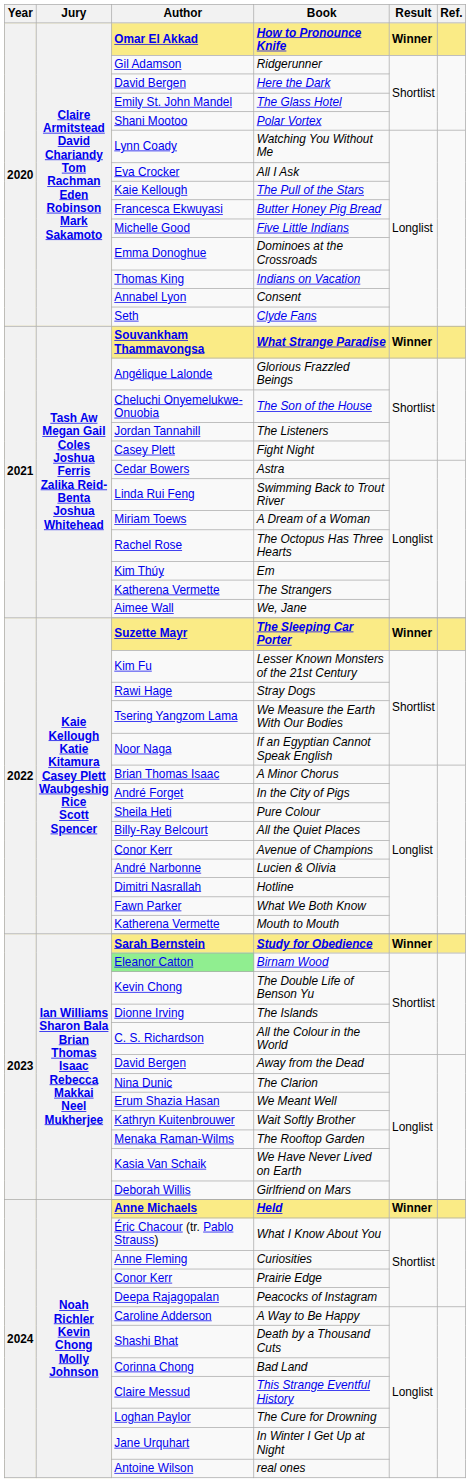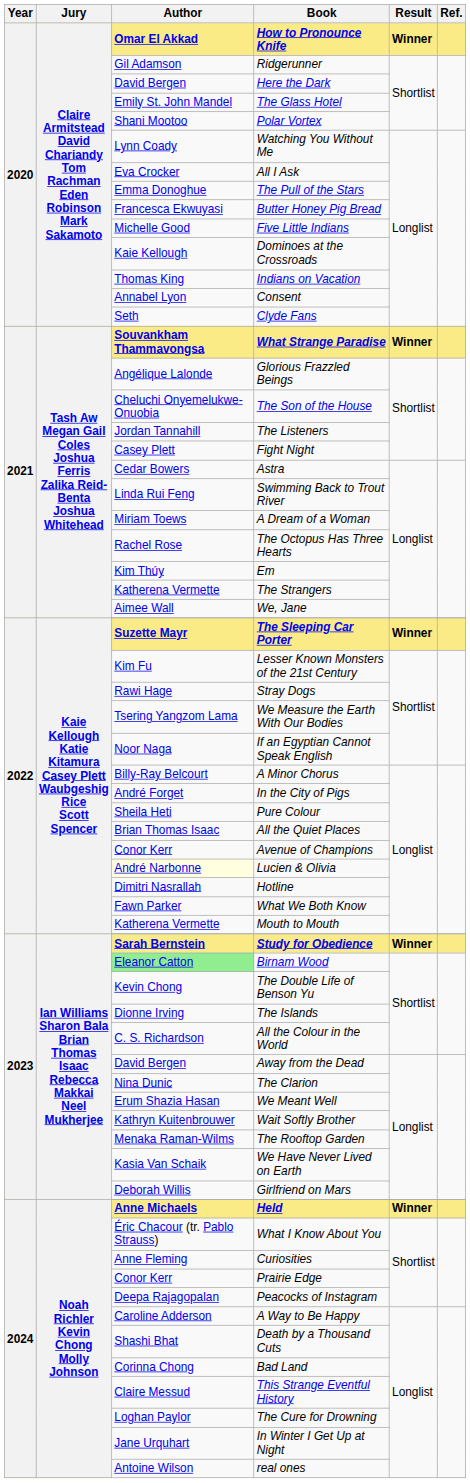The Pull of the Stars | Author: Kaie Kellough -> Emma Donoghue
Dominoes at the Crossroads | Author: Emma Donoghue -> Kaie Kellough
A Minor Chorus | Author: Brian Thomas Isaac -> Billy-Ray Belcourt
All the Quiet Places | Author: Billy-Ray Belcourt -> Brian Thomas Isaac
Lucien & Olivia | Author: no background -> lightyellow background
